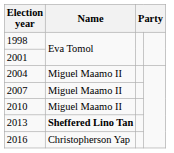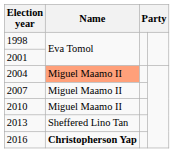2004 | Name: no background -> lightsalmon background
2013 | Name: bold -> normal
2016 | Name: normal -> bold
